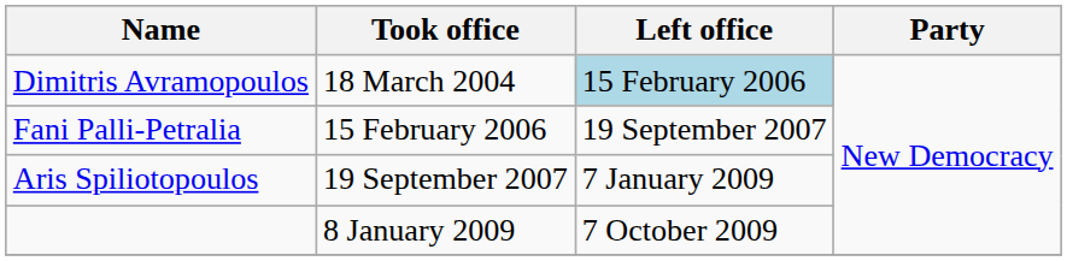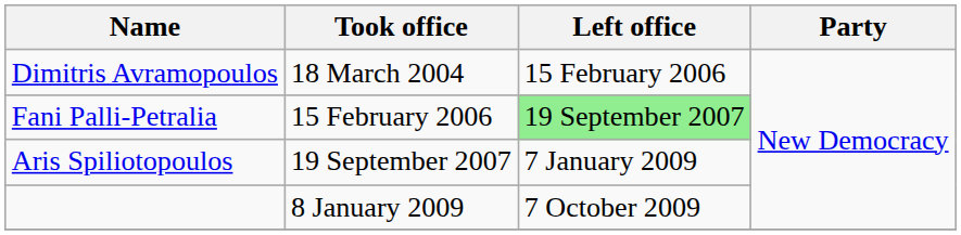Dimitris Avramopoulos | Left office: lightblue background -> no background
Fani Palli-Petralia | Left office: no background -> lightgreen background
